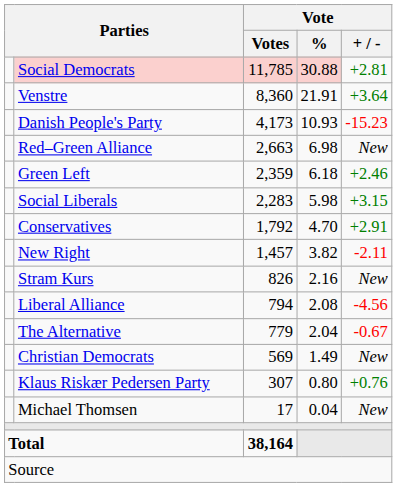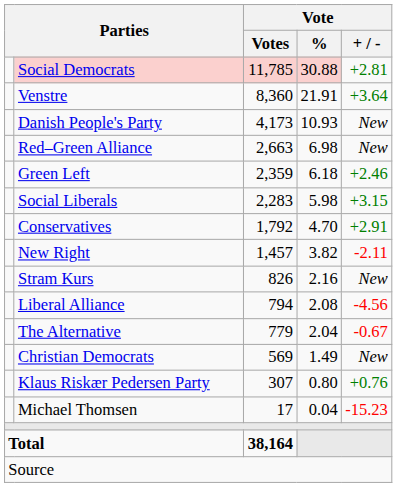Danish People's Party | Vote / + / -: -15.23 -> New
Michael Thomsen | Vote / + / -: New -> -15.23
